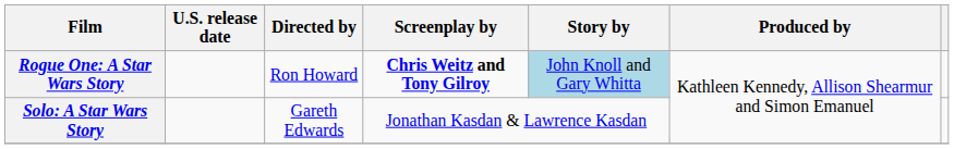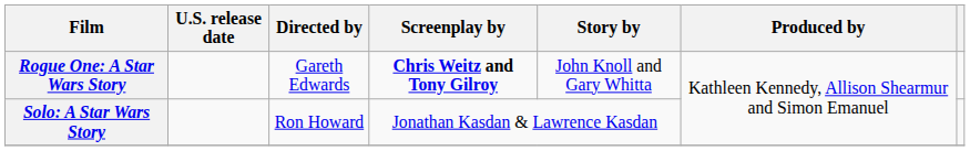Rogue One: A Star Wars Story | Directed by: Ron Howard -> Gareth Edwards
Rogue One: A Star Wars Story | Story by: lightblue background -> no background
Solo: A Star Wars Story | Directed by: Gareth Edwards -> Ron Howard
